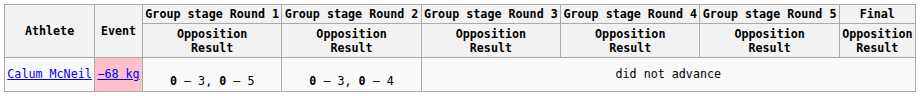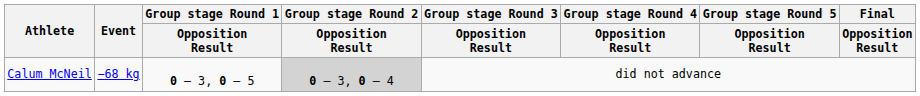Calum McNeil | Event: pink background -> no background
Calum McNeil | Group stage Round 2 / Opposition Result: no background -> lightgrey background
